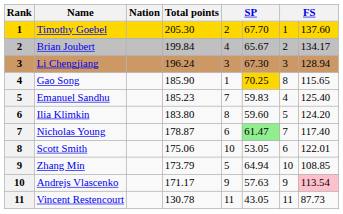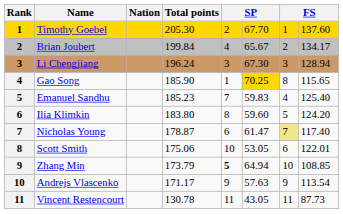Nicholas Young | column 6: lightgreen background -> no background
Nicholas Young | column 7: no background -> khaki background
Zhang Min | column 5: normal -> bold
Andrejs Vlascenko | column 8: pink background -> no background
